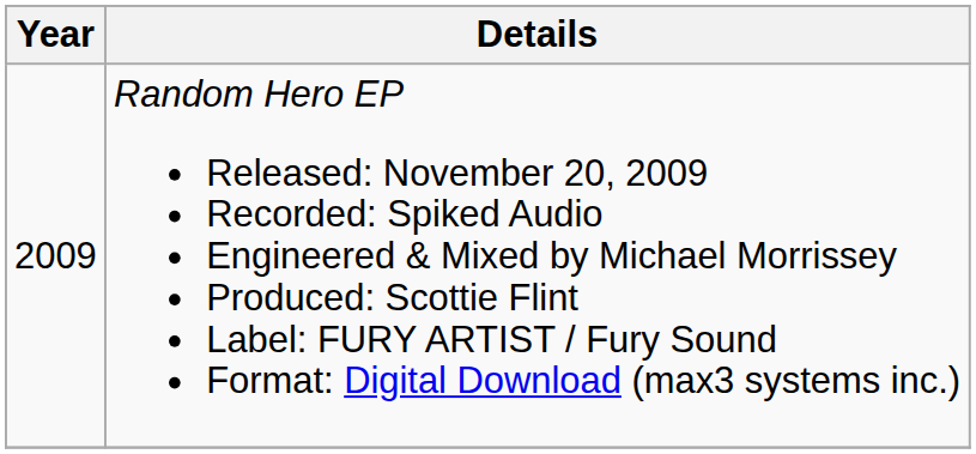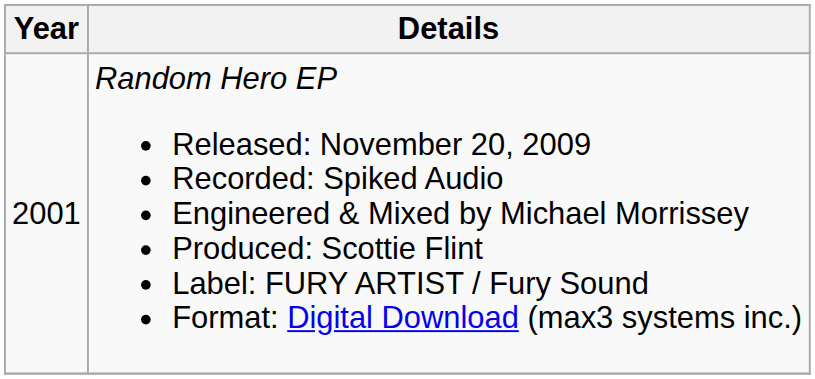row 2 | Year: 2009 -> 2001
